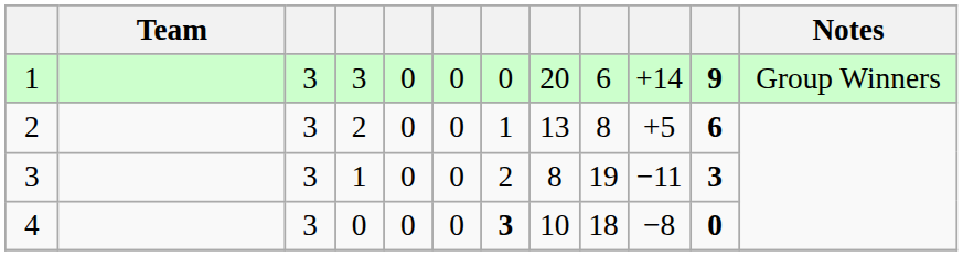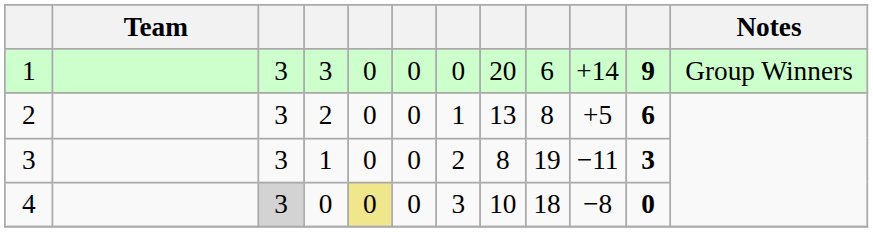4 | column 3: no background -> lightgrey background
4 | column 5: no background -> khaki background
4 | column 7: bold -> normal
